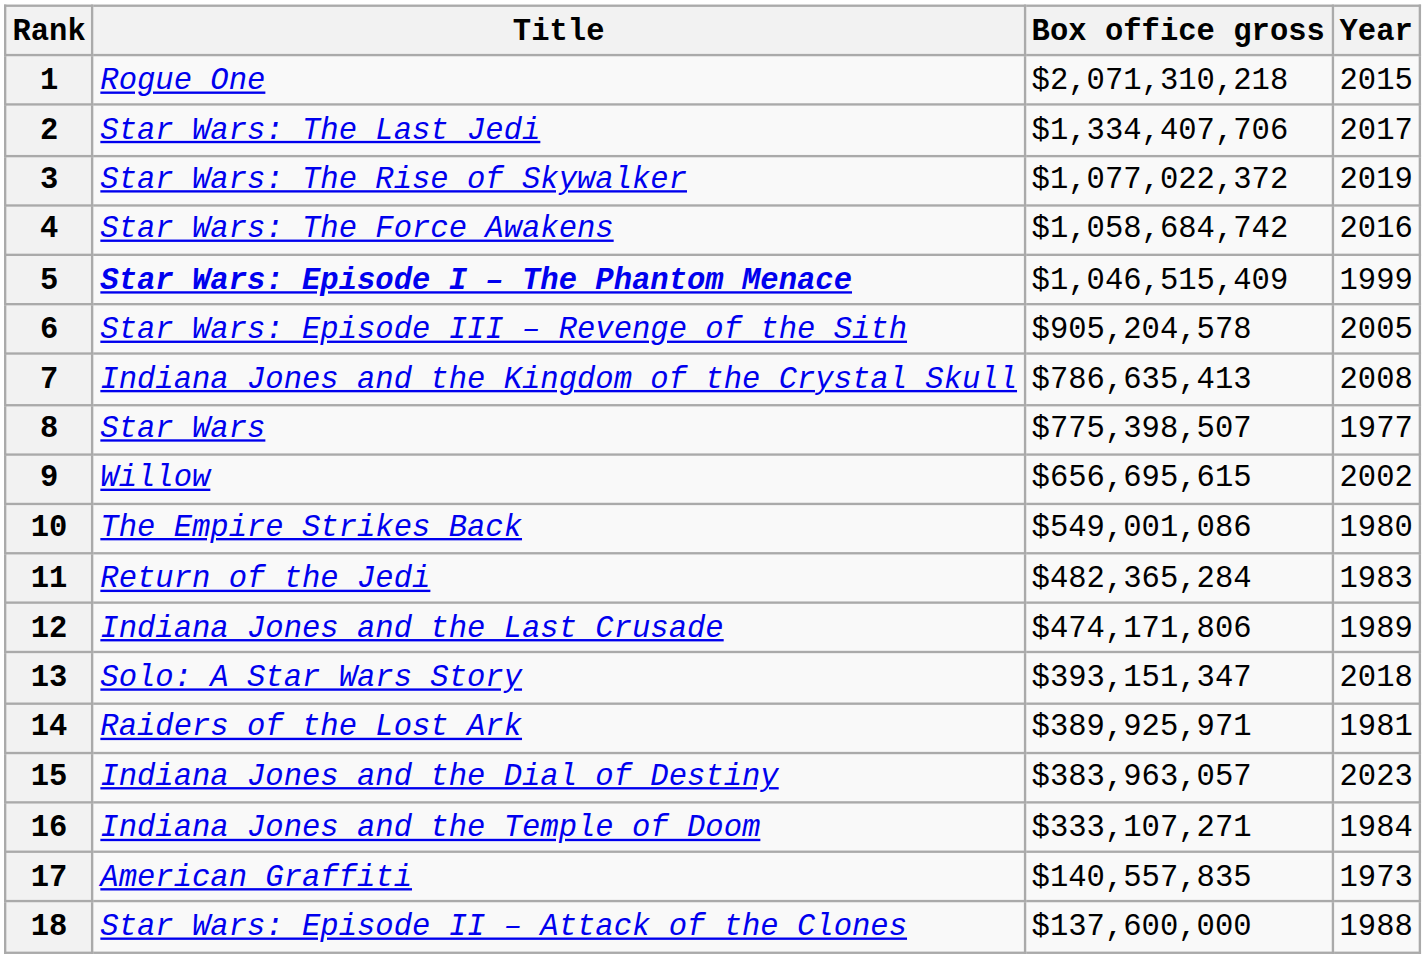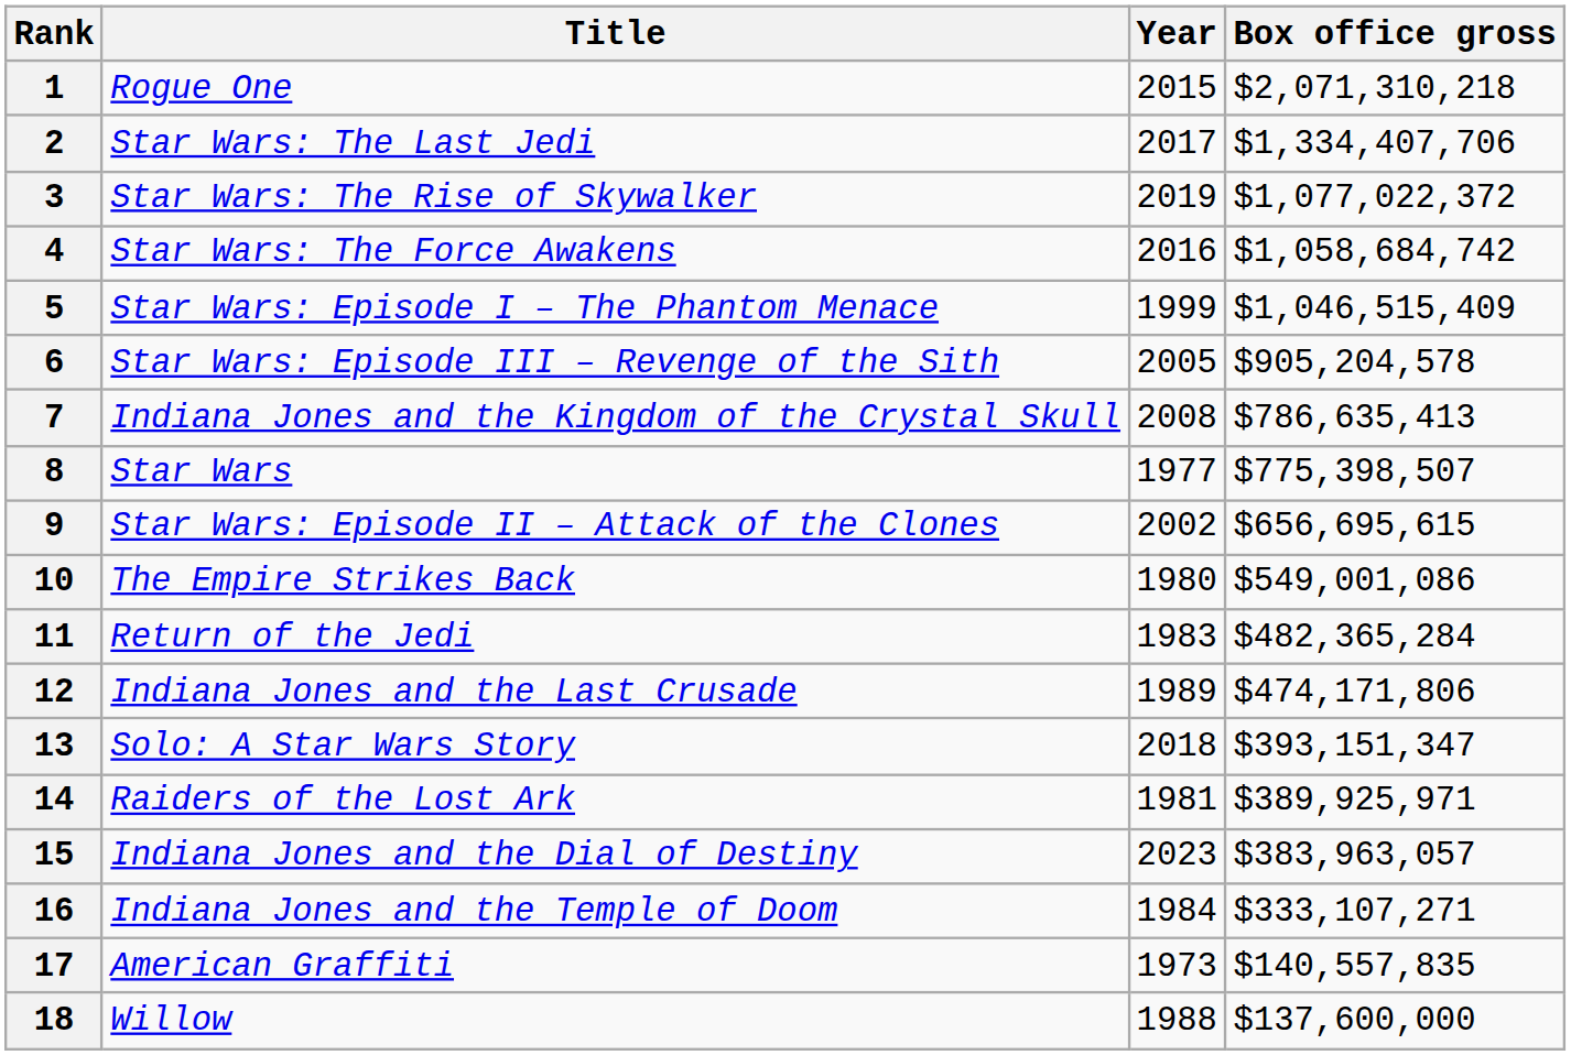columns swapped: Year <-> Box office gross
5 | Title: bold -> normal
9 | Title: Willow -> Star Wars: Episode II – Attack of the Clones
18 | Title: Star Wars: Episode II – Attack of the Clones -> Willow
